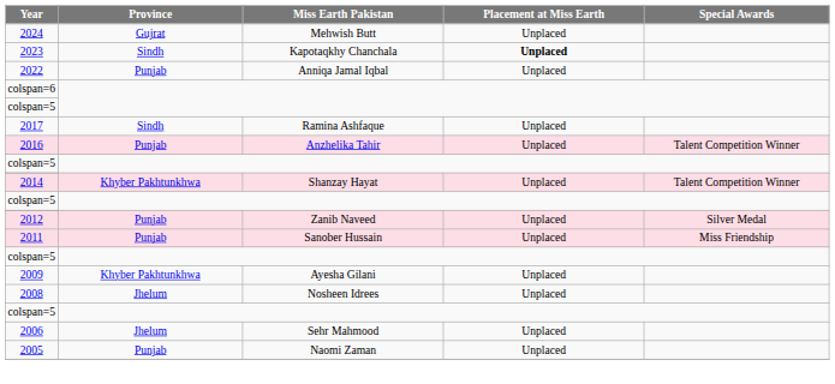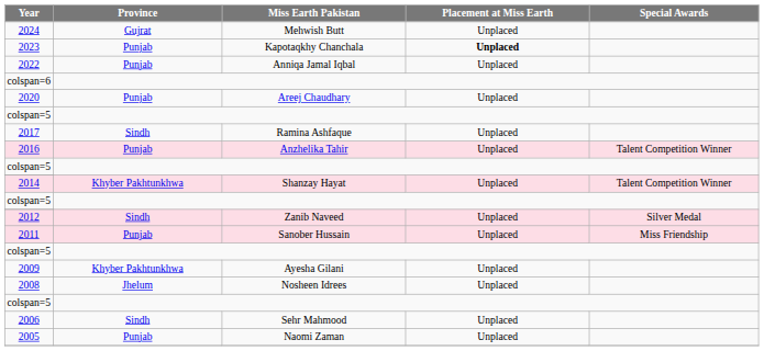2023 | Province: Sindh -> Punjab
+ row: 2020 | Punjab | Areej Chaudhary | Unplaced
2012 | Province: Punjab -> Sindh
2006 | Province: Jhelum -> Sindh
